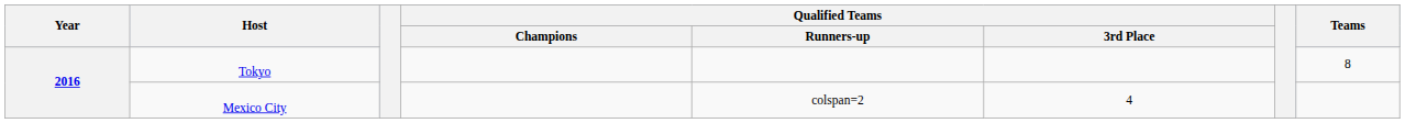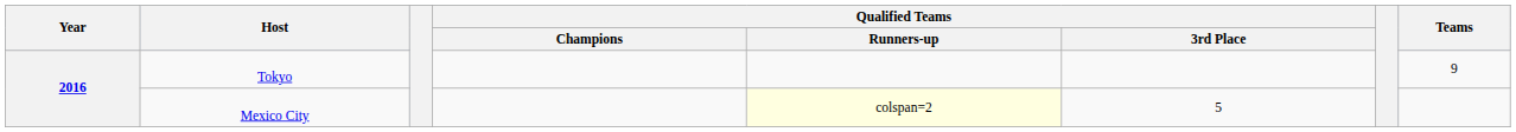Tokyo | Teams: 8 -> 9
Mexico City | Qualified Teams / Runners-up: no background -> lightyellow background
Mexico City | Qualified Teams / 3rd Place: 4 -> 5
